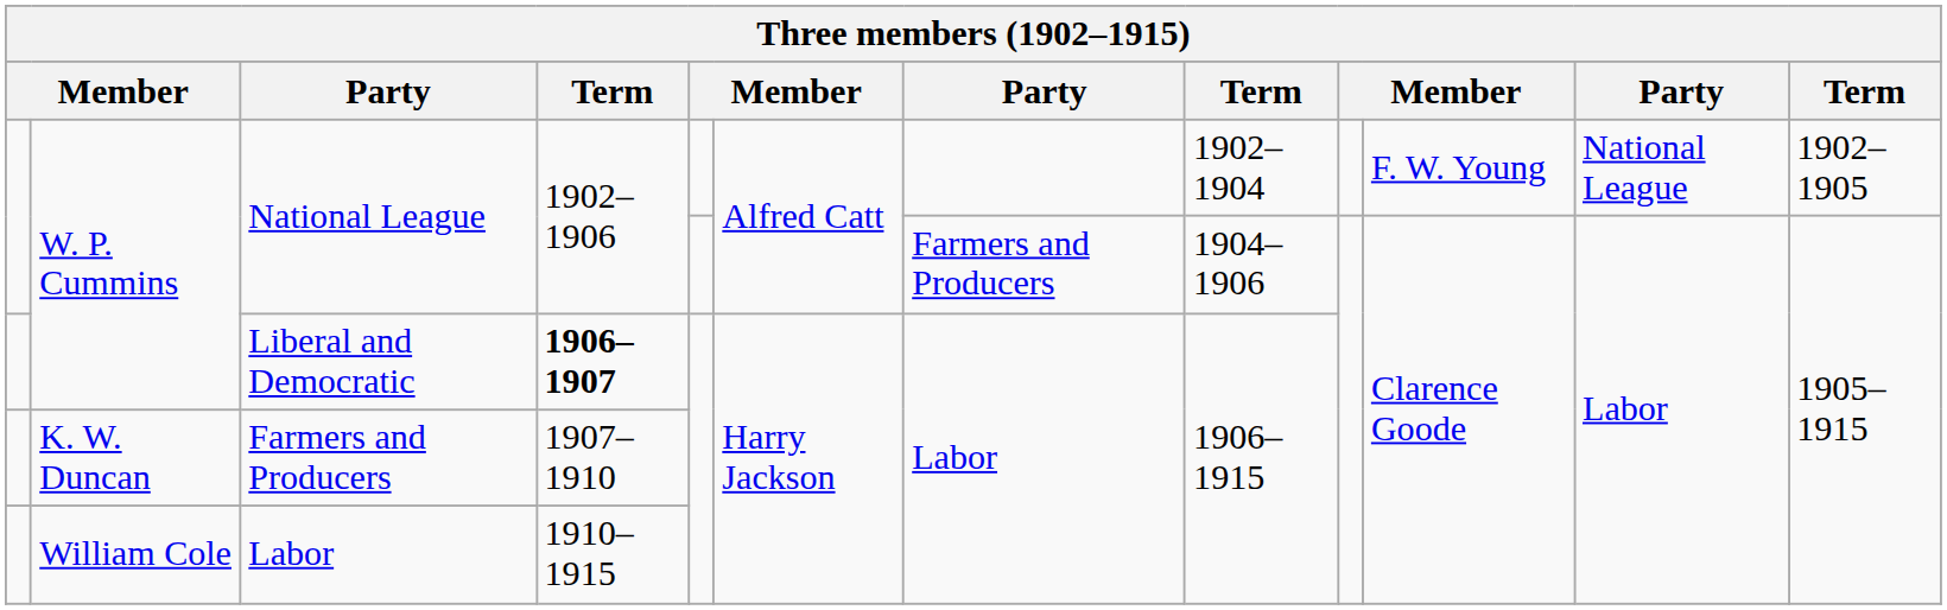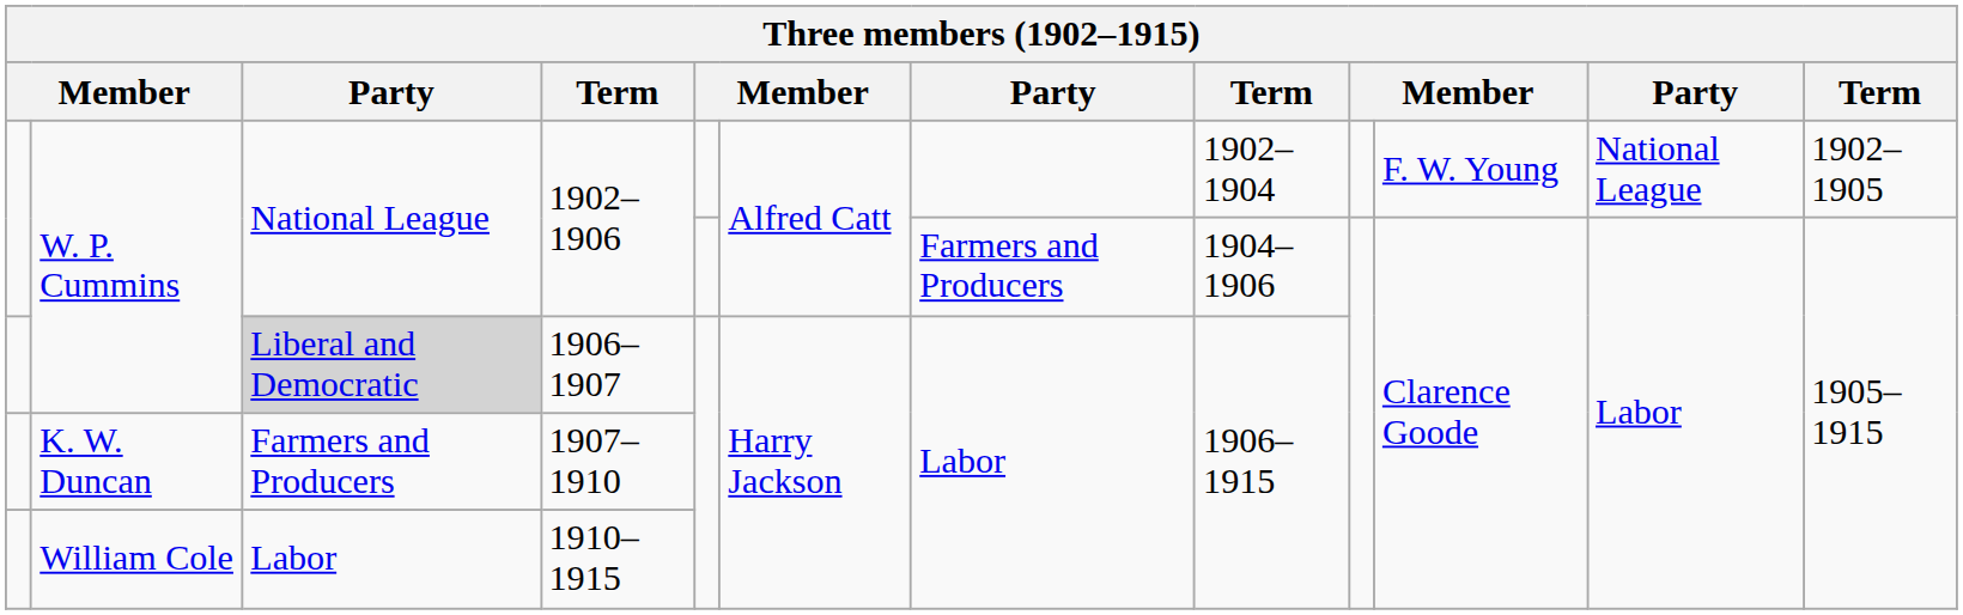Liberal and Democratic | column 3: no background -> lightgrey background
Liberal and Democratic | column 4: bold -> normal
